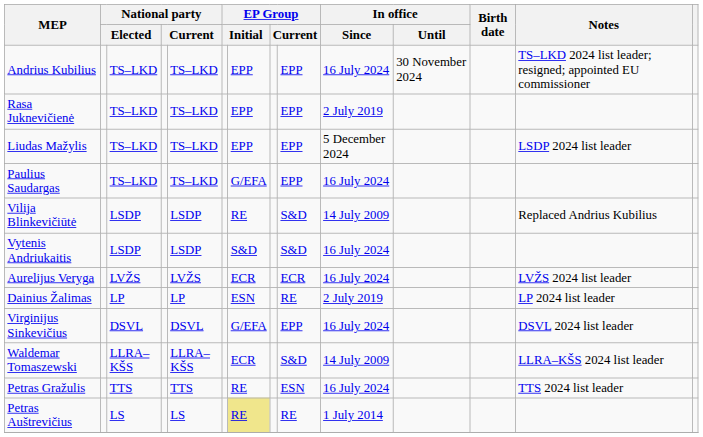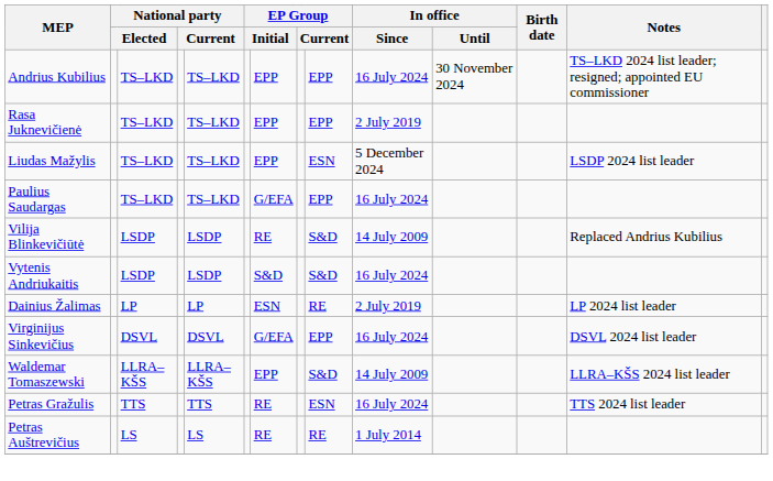Liudas Mažylis | column 9: EPP -> ESN
- row: Aurelijus Veryga | LVŽS | LVŽS | ECR | ECR | 16 July 2024 | LVŽS 2024 list leader
Waldemar Tomaszewski | column 7: ECR -> EPP
Petras Auštrevičius | column 7: khaki background -> no background
